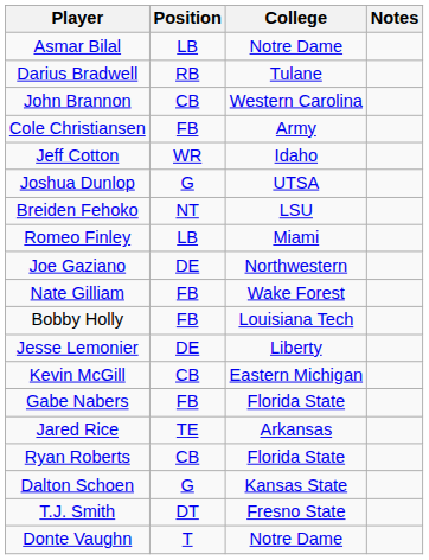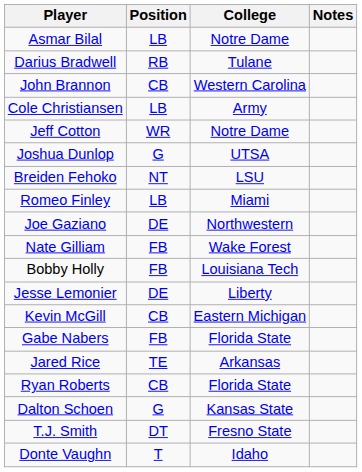Cole Christiansen | Position: FB -> LB
Jeff Cotton | College: Idaho -> Notre Dame
Donte Vaughn | College: Notre Dame -> Idaho
